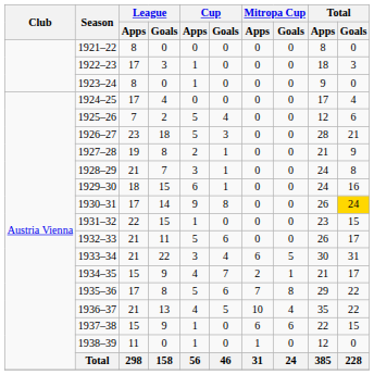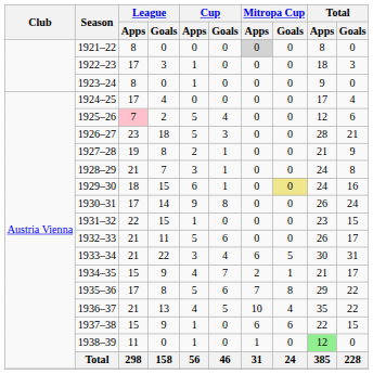1921–22 | Mitropa Cup / Apps: no background -> lightgrey background
1925–26 | League / Apps: no background -> pink background
1929–30 | Mitropa Cup / Goals: no background -> khaki background
1930–31 | Total / Goals: gold background -> no background
1938–39 | Total / Apps: no background -> lightgreen background
